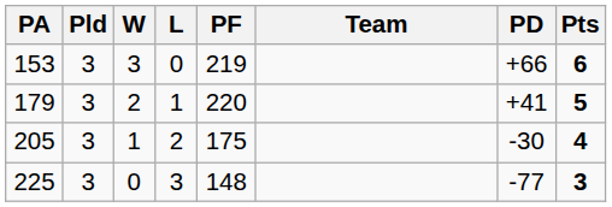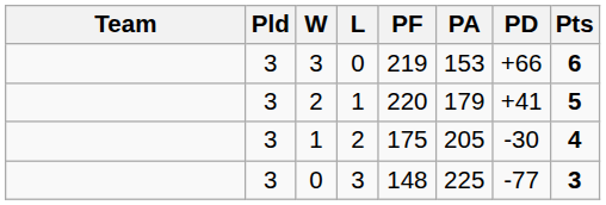columns swapped: Team <-> PA
